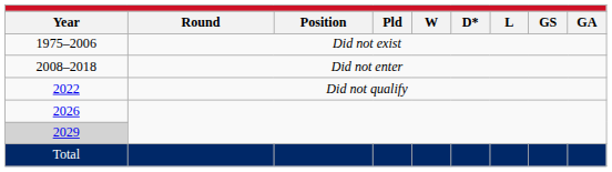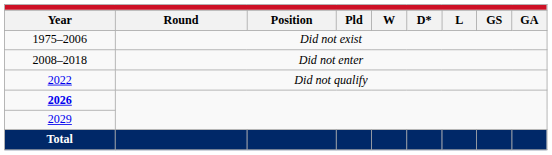2026 | Year: normal -> bold
2029 | Year: lightgrey background -> no background
Total | Year: normal -> bold
